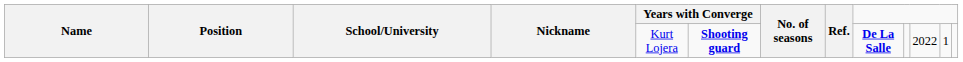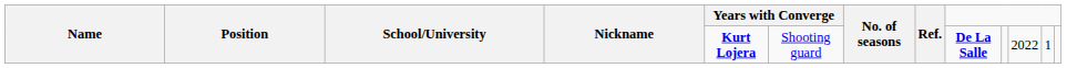row 2 | column 5: normal -> bold
row 2 | column 6: bold -> normal
